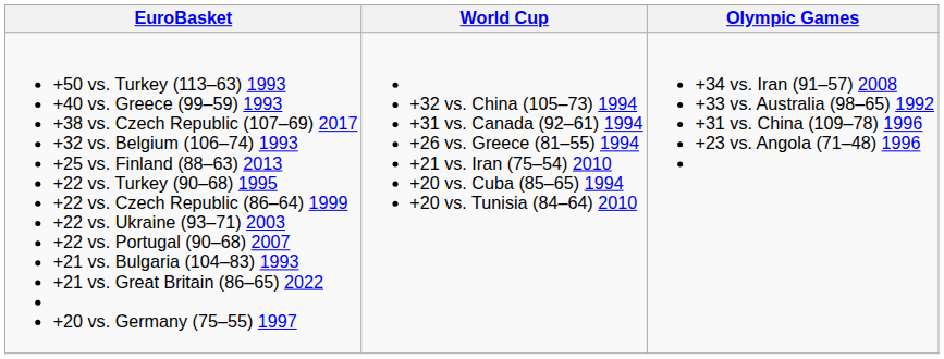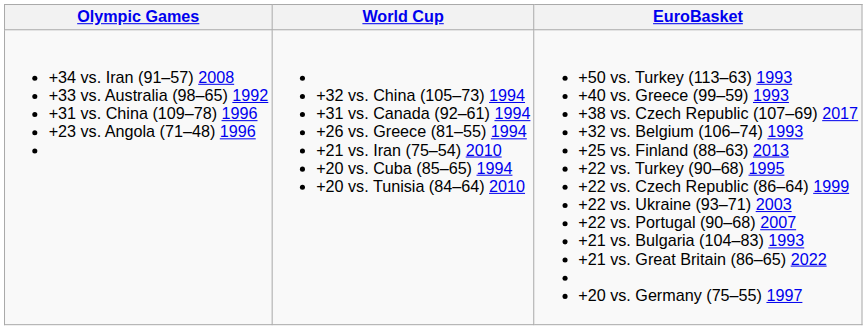columns swapped: Olympic Games <-> EuroBasket
